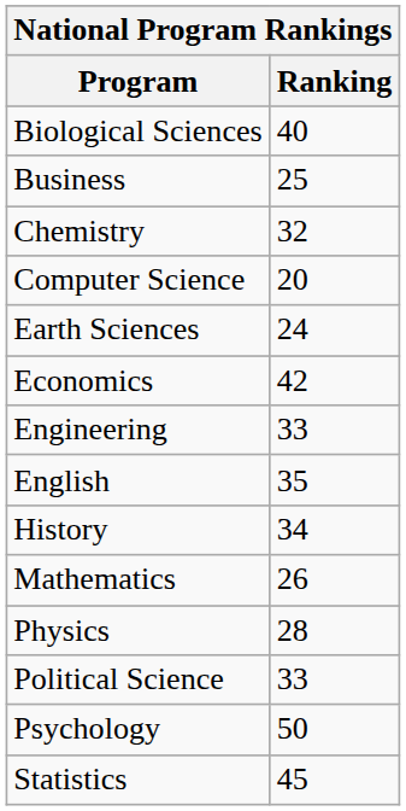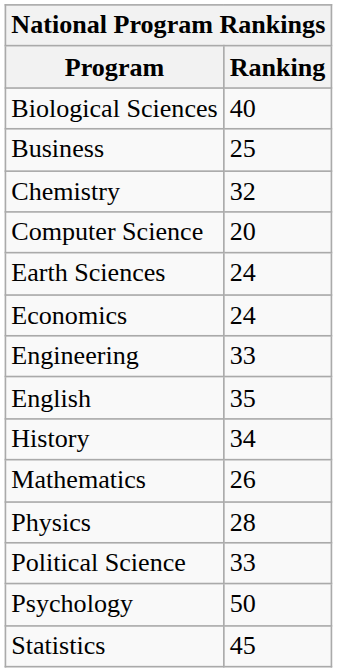Economics | Ranking: 42 -> 24
